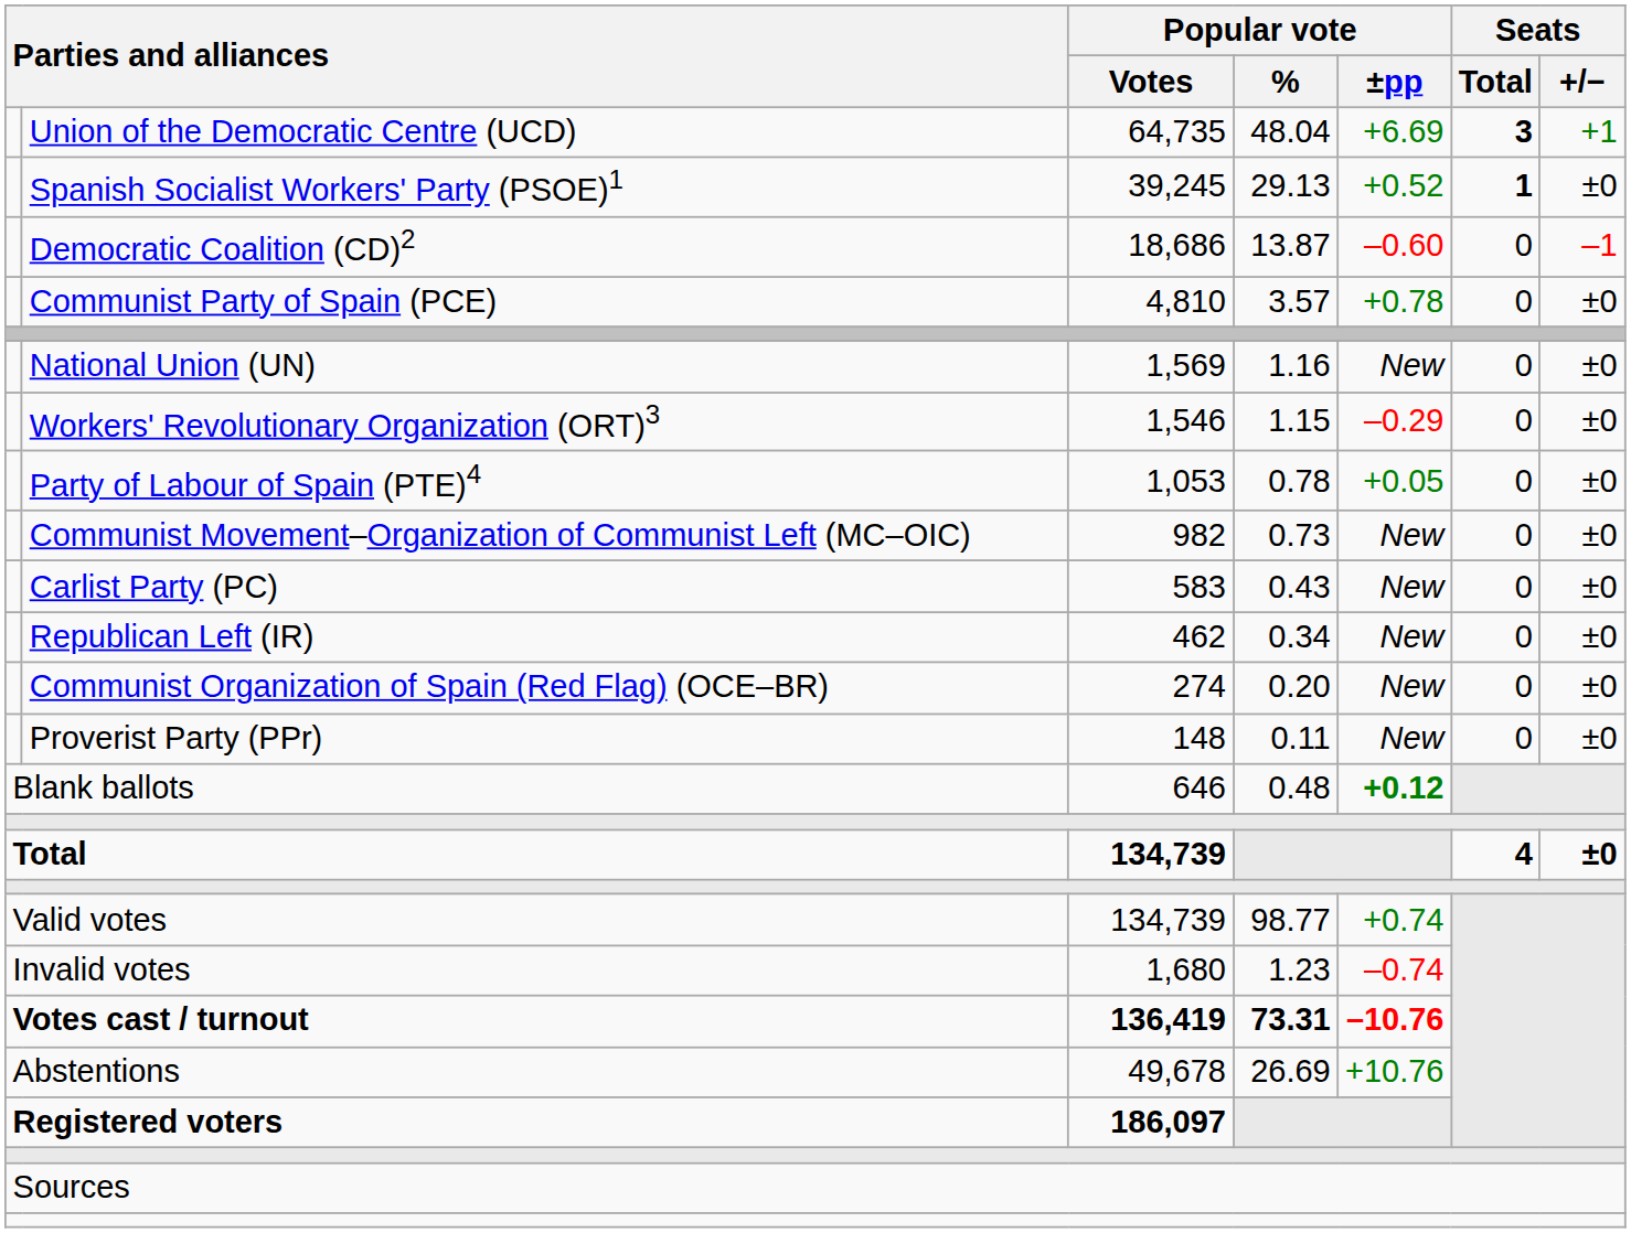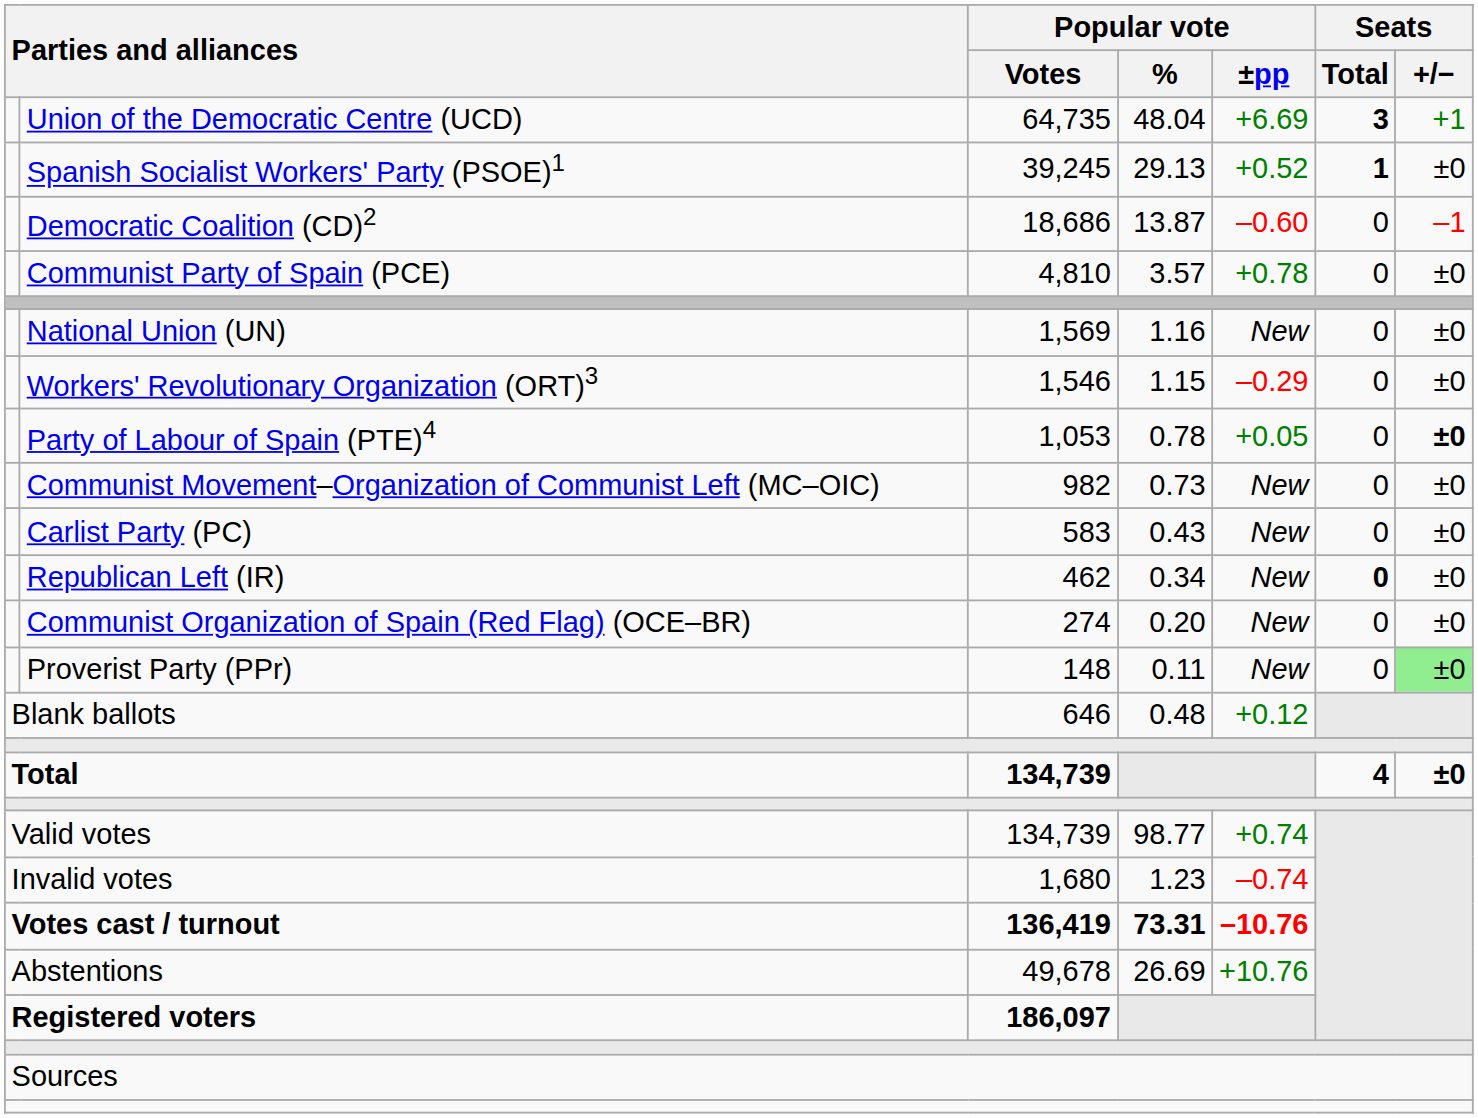Party of Labour of Spain (PTE)4 | Seats / +/−: normal -> bold
Republican Left (IR) | Seats / Total: normal -> bold
Proverist Party (PPr) | Seats / +/−: no background -> lightgreen background
Blank ballots | Popular vote / ±pp: bold -> normal
